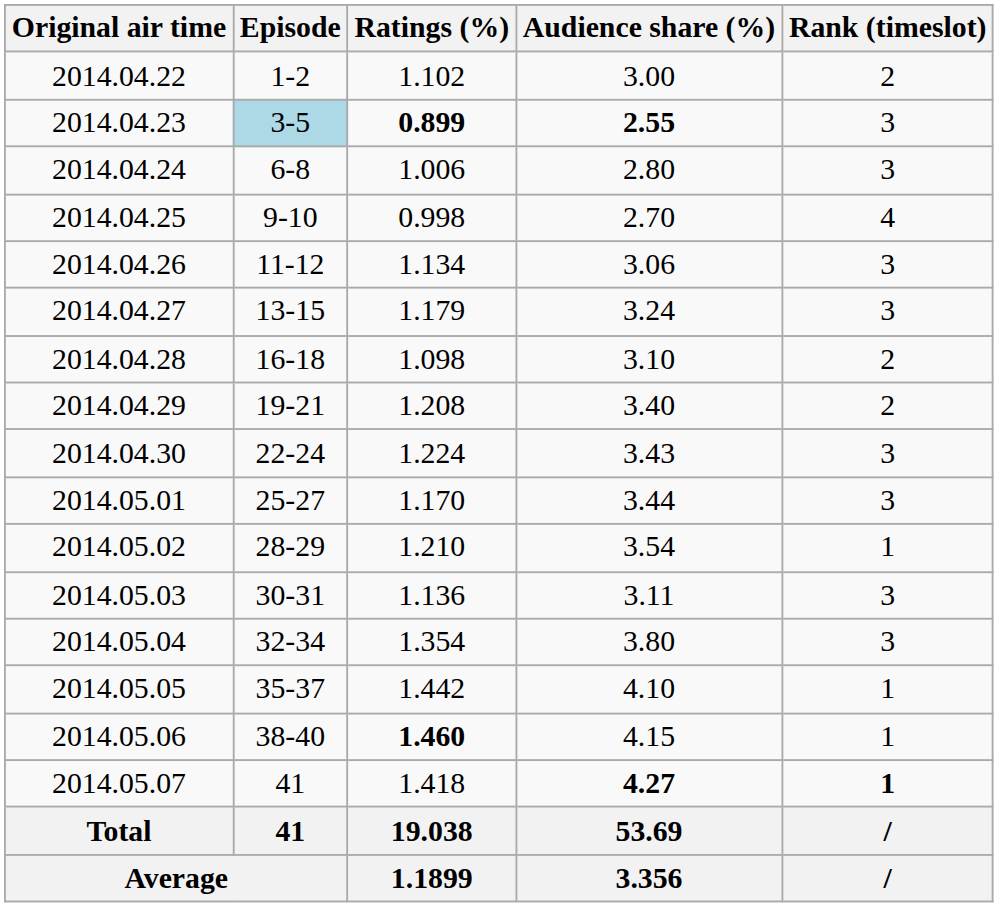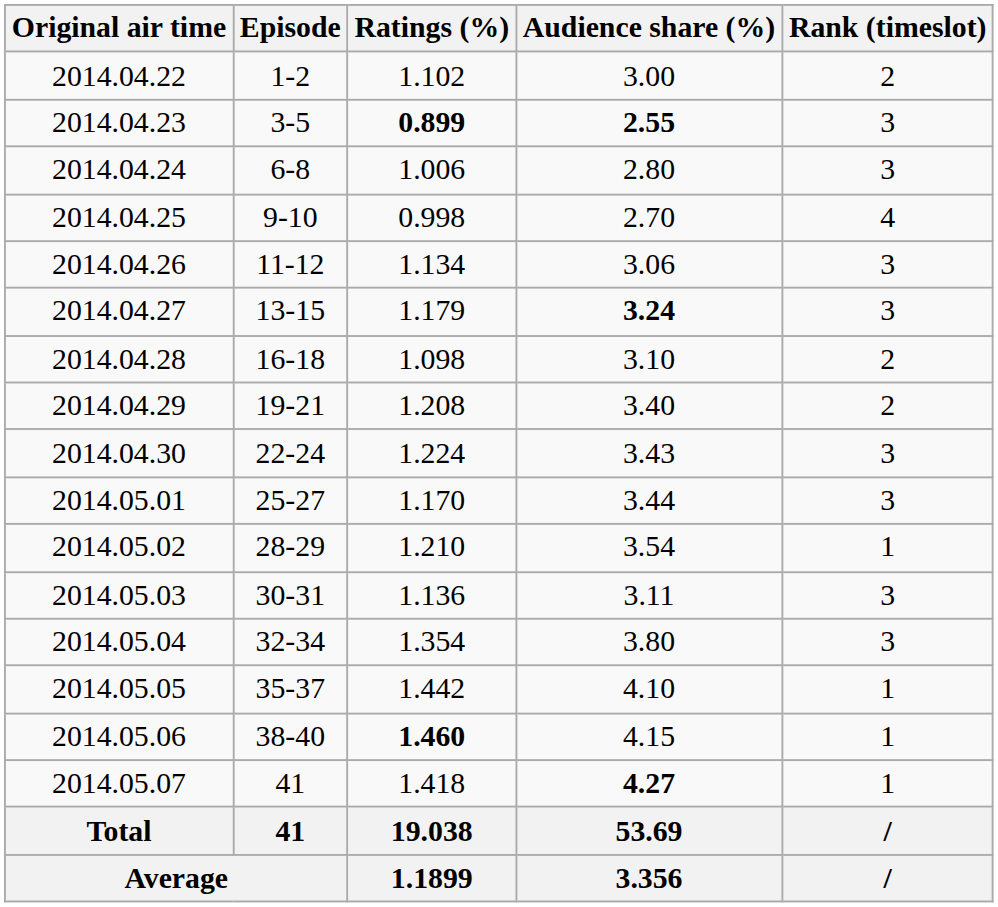2014.04.23 | Episode: lightblue background -> no background
2014.04.27 | Audience share (%): normal -> bold
2014.05.07 | Rank (timeslot): bold -> normal
